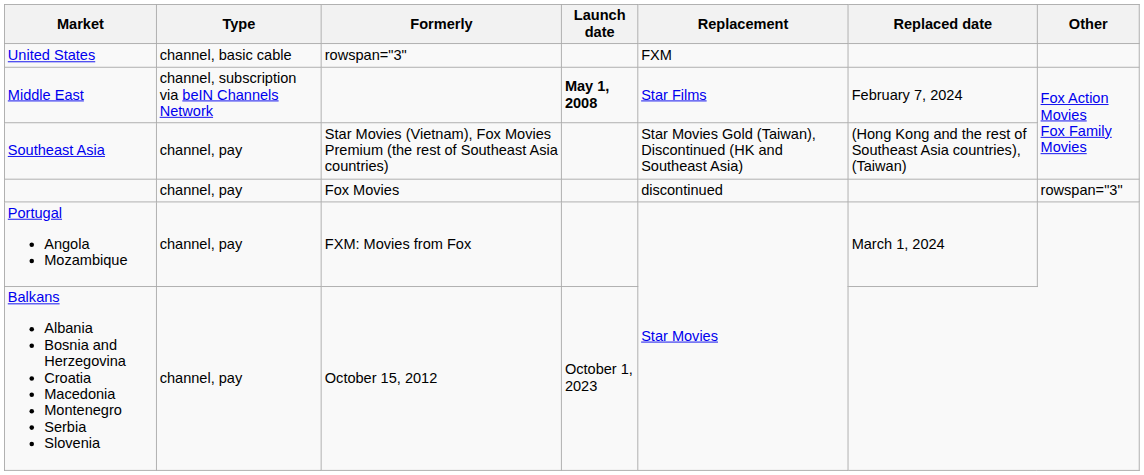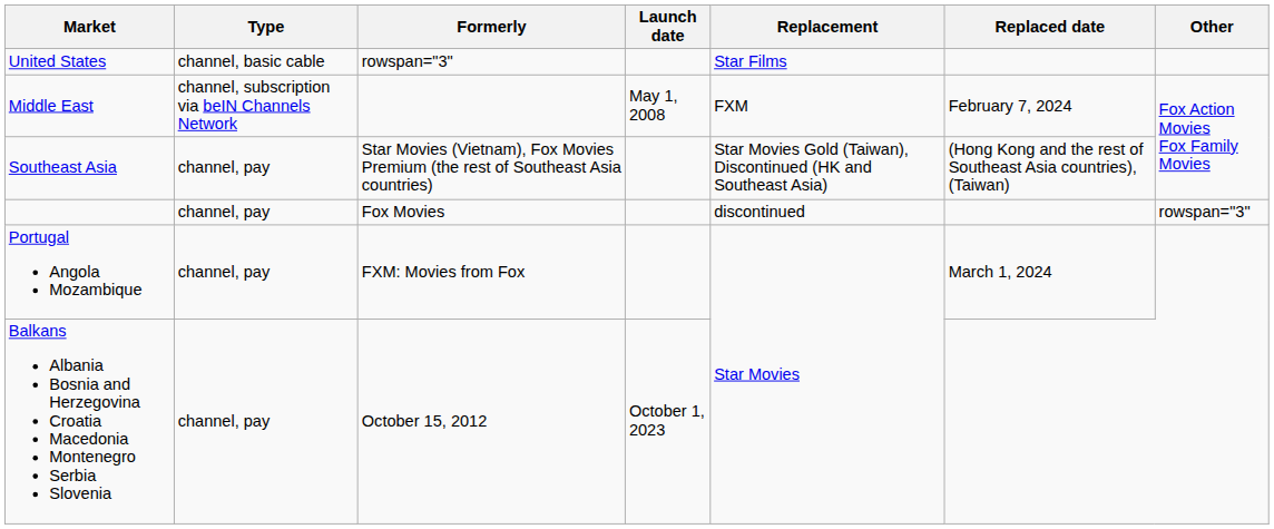United States | Replacement: FXM -> Star Films
Middle East | Launch date: bold -> normal
Middle East | Replacement: Star Films -> FXM
